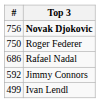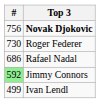Roger Federer | #: 750 -> 730
Jimmy Connors | #: no background -> lightgreen background
